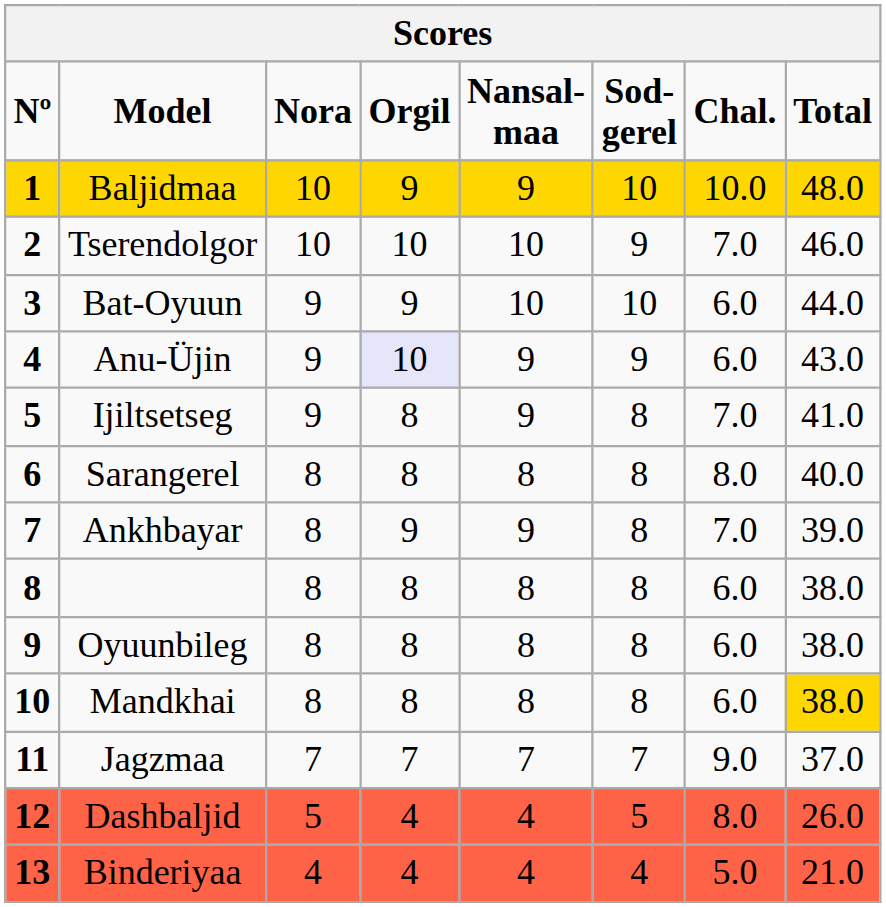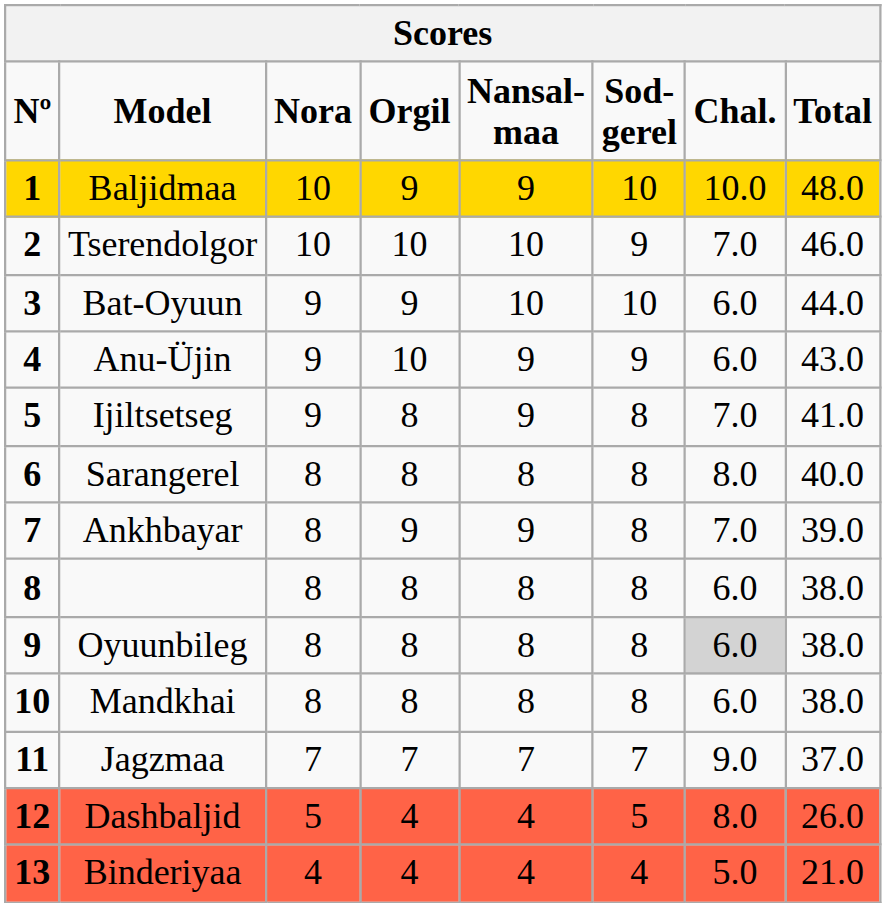Anu-Üjin | Orgil: lavender background -> no background
Oyuunbileg | Chal.: no background -> lightgrey background
Mandkhai | Total: gold background -> no background
